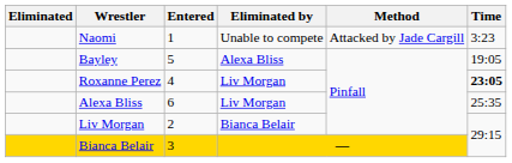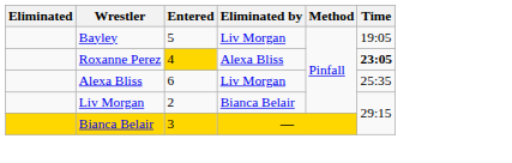- row: Naomi | 1 | Unable to compete | Attacked by Jade Cargill | 3:23
Bayley | Eliminated by: Alexa Bliss -> Liv Morgan
Roxanne Perez | Entered: no background -> gold background
Roxanne Perez | Eliminated by: Liv Morgan -> Alexa Bliss
